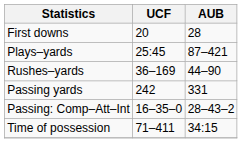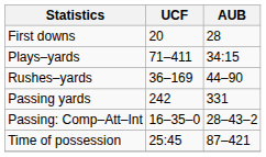Plays–yards | UCF: 25:45 -> 71–411
Plays–yards | AUB: 87–421 -> 34:15
Time of possession | UCF: 71–411 -> 25:45
Time of possession | AUB: 34:15 -> 87–421
